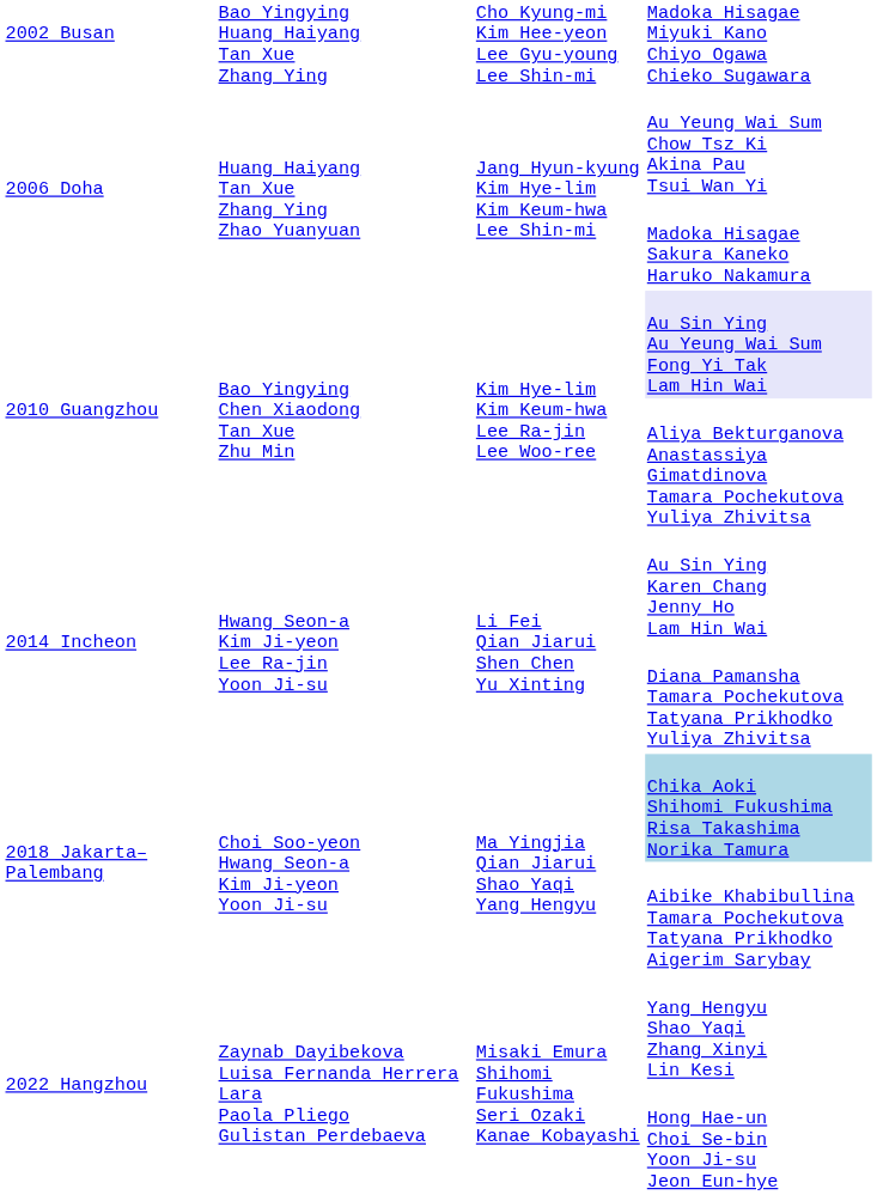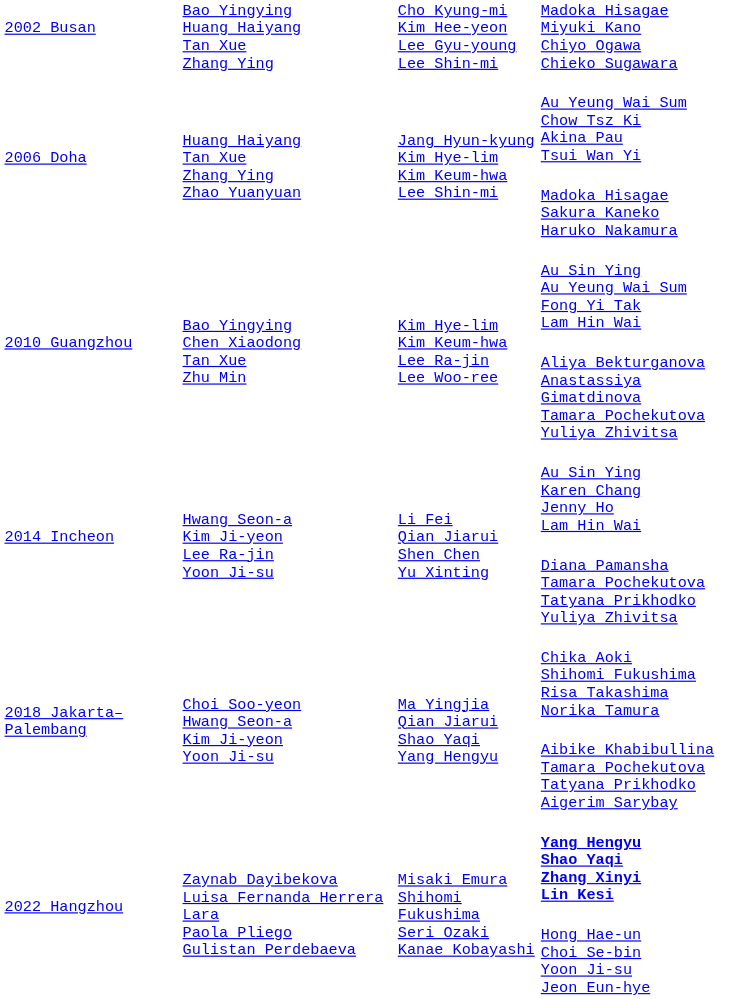Au Sin Ying Au Yeung Wai Sum Fong Yi Tak Lam Hin Wai | column 4: lavender background -> no background
Chika Aoki Shihomi Fukushima Risa Takashima Norika Tamura | column 4: lightblue background -> no background
Yang Hengyu Shao Yaqi Zhang Xinyi Lin Kesi | column 4: normal -> bold
